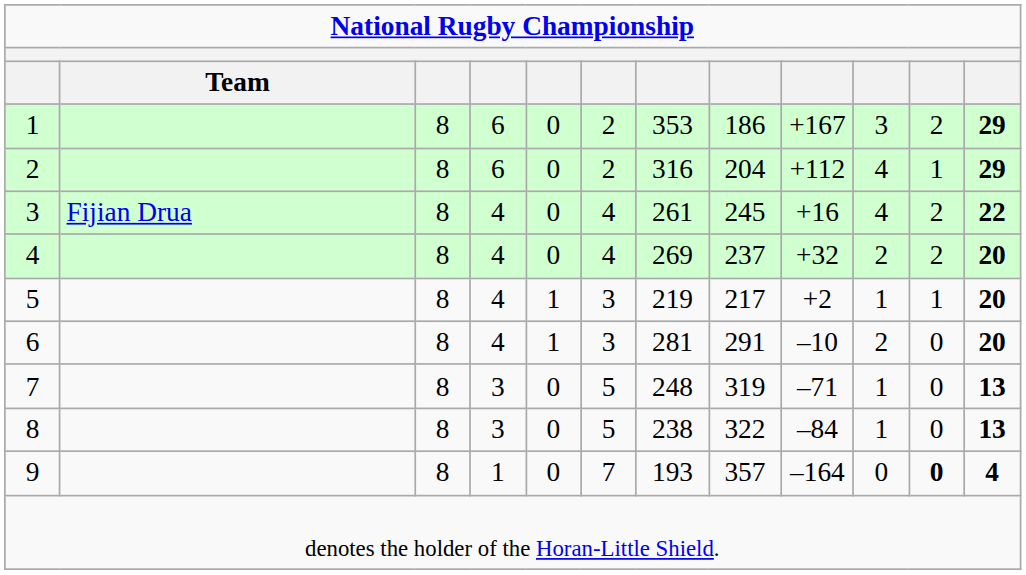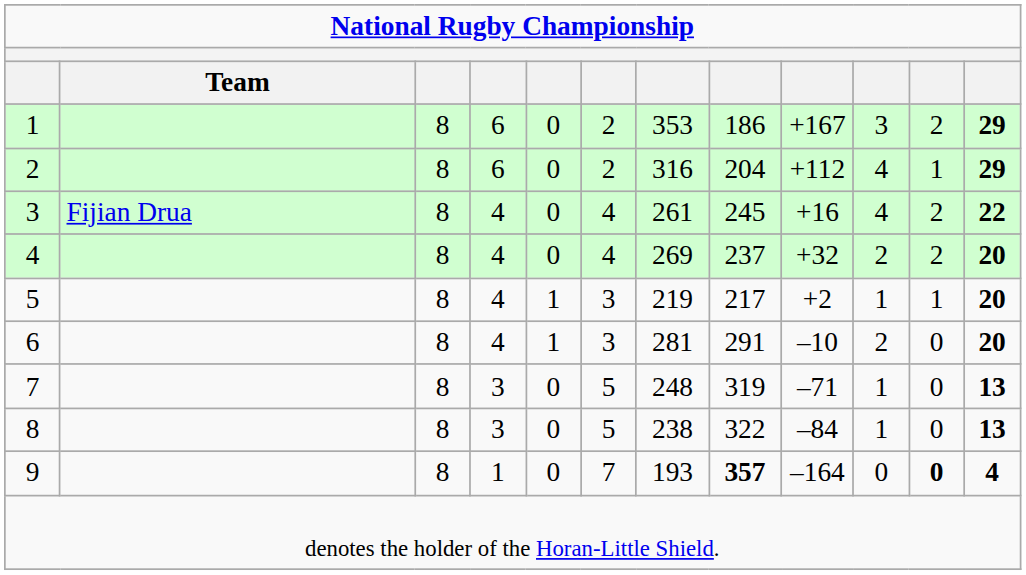9 | column 8: normal -> bold
